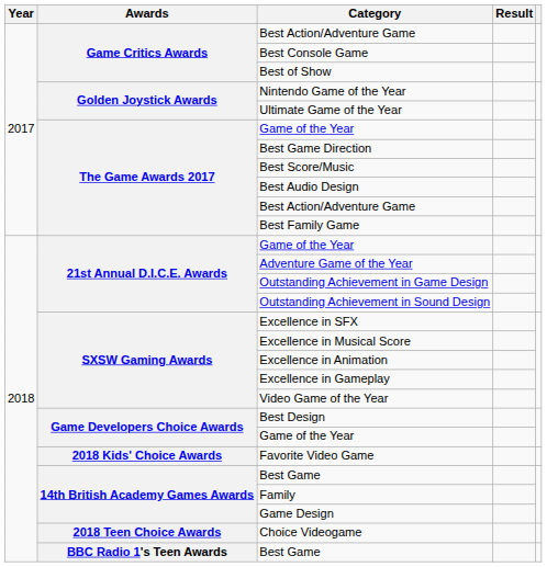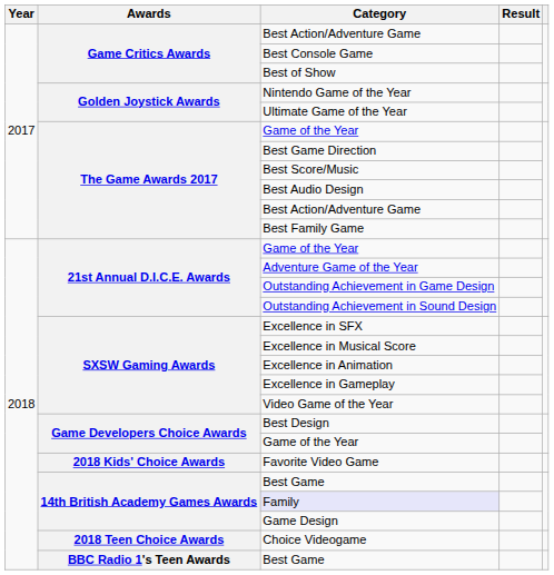Family | Category: no background -> lavender background
